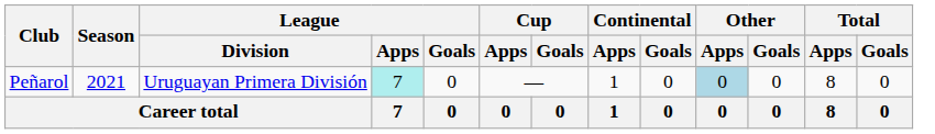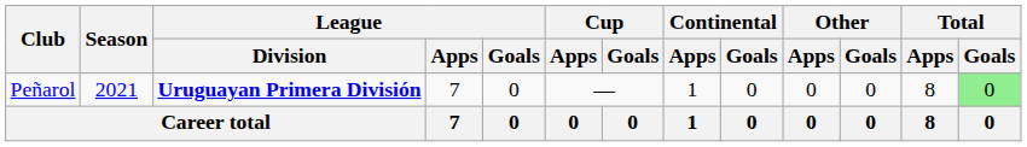Peñarol | League / Division: normal -> bold
Peñarol | League / Apps: paleturquoise background -> no background
Peñarol | Other / Apps: lightblue background -> no background
Peñarol | Total / Goals: no background -> lightgreen background
